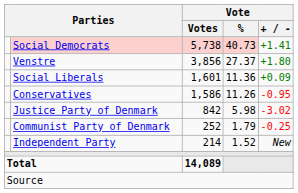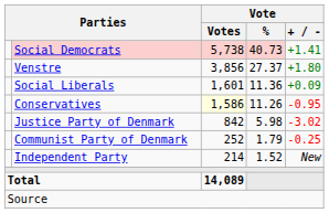Conservatives | Vote / Votes: no background -> lightyellow background
